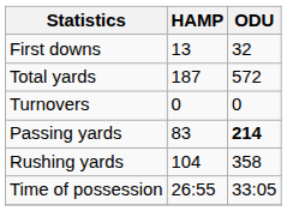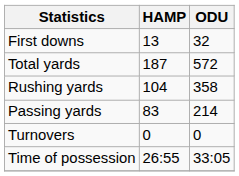rows swapped: Rushing yards <-> Turnovers
Passing yards | ODU: bold -> normal
